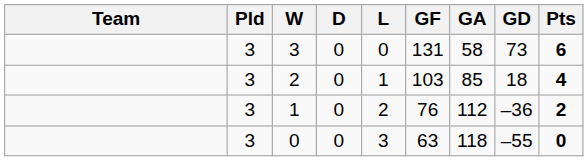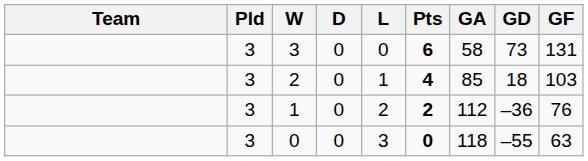columns swapped: GF <-> Pts
